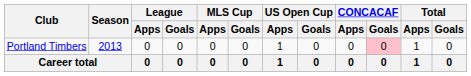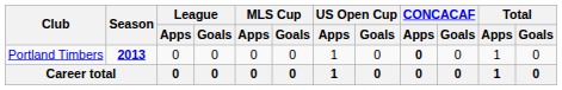Portland Timbers | Season: normal -> bold
Portland Timbers | CONCACAF / Apps: normal -> bold
Portland Timbers | CONCACAF / Goals: pink background -> no background
